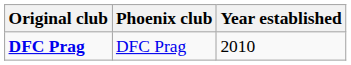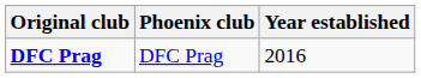row 2 | Year established: 2010 -> 2016
